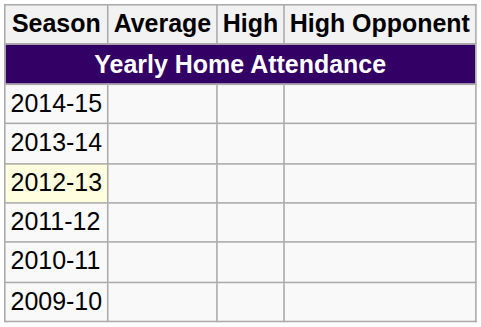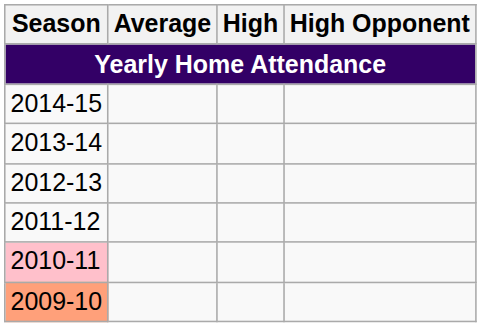2012-13 | Season: lightyellow background -> no background
2010-11 | Season: no background -> pink background
2009-10 | Season: no background -> lightsalmon background
